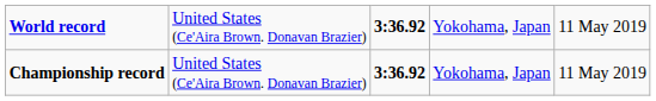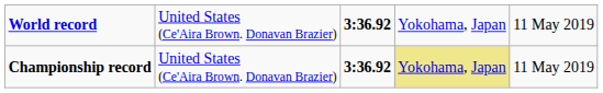Championship record | column 4: no background -> khaki background
